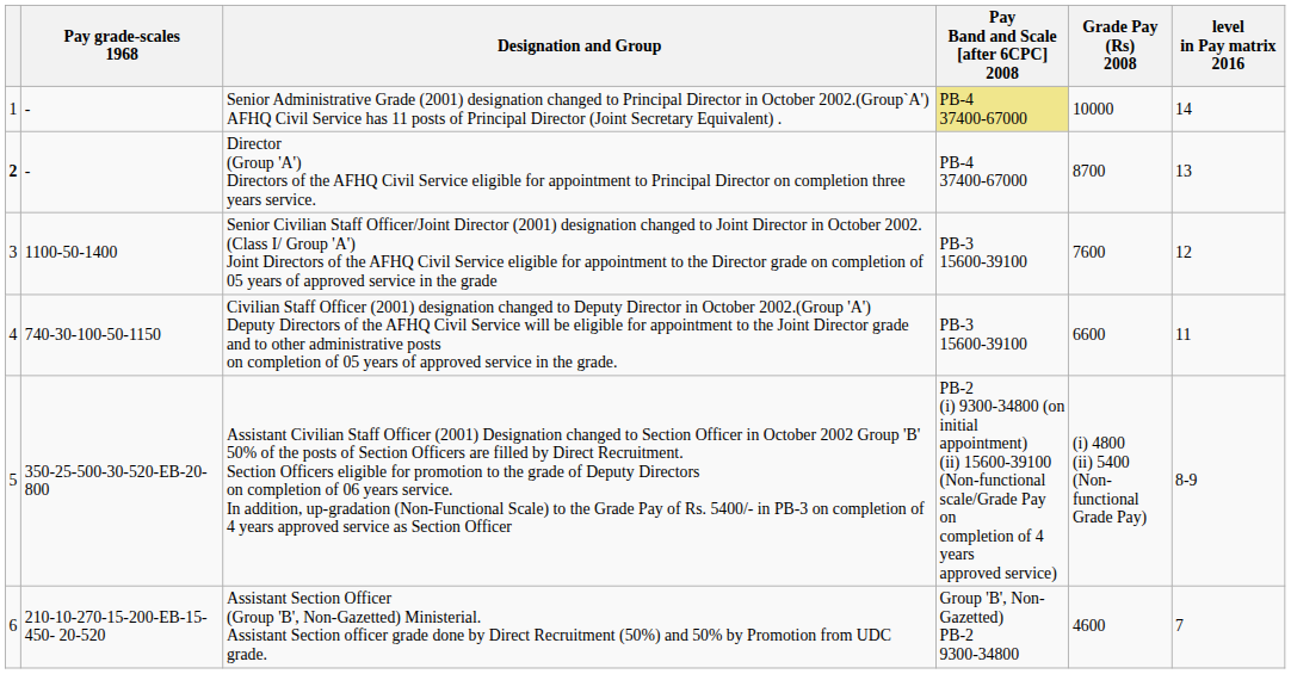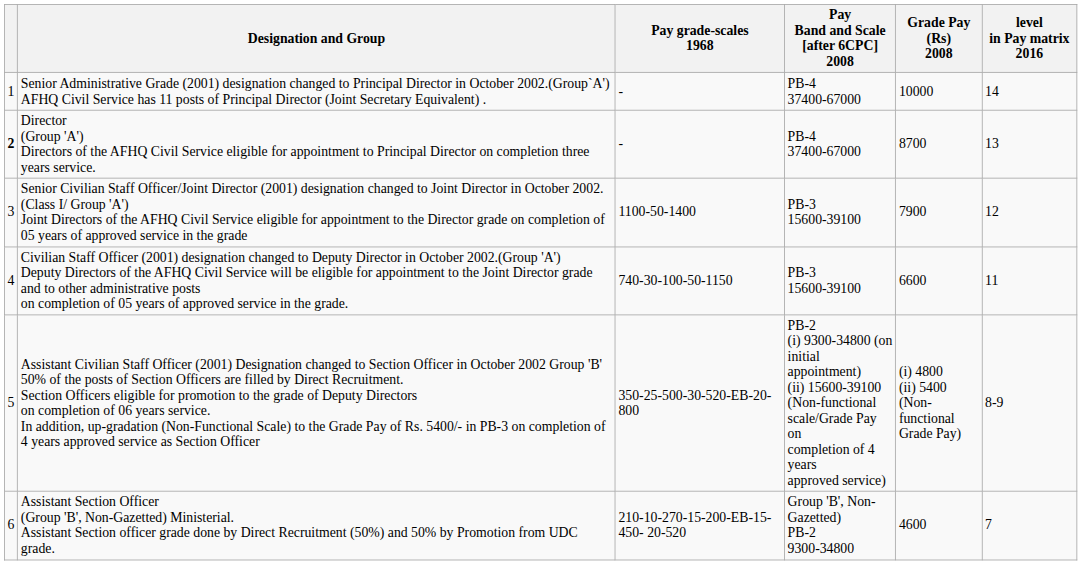columns swapped: Designation and Group <-> Pay grade-scales 1968
row 2 | Pay Band and Scale [after 6CPC] 2008: khaki background -> no background
row 4 | Grade Pay (Rs) 2008: 7600 -> 7900
